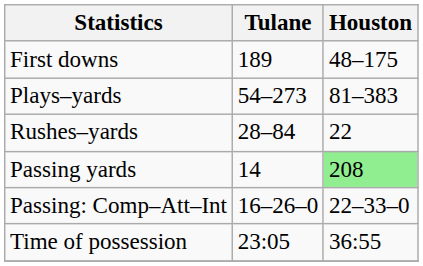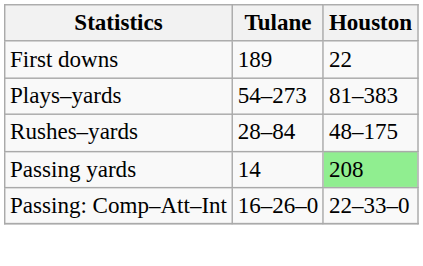First downs | Houston: 48–175 -> 22
Rushes–yards | Houston: 22 -> 48–175
- row: Time of possession | 23:05 | 36:55
